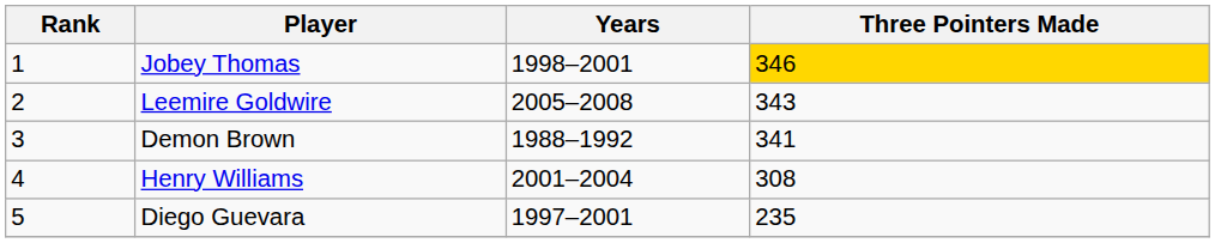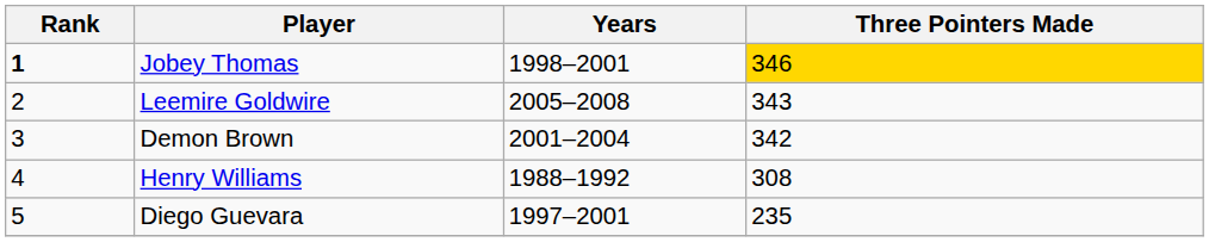Jobey Thomas | Rank: normal -> bold
Demon Brown | Years: 1988–1992 -> 2001–2004
Demon Brown | Three Pointers Made: 341 -> 342
Henry Williams | Years: 2001–2004 -> 1988–1992
